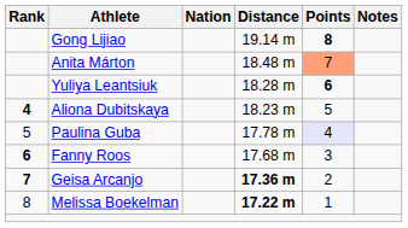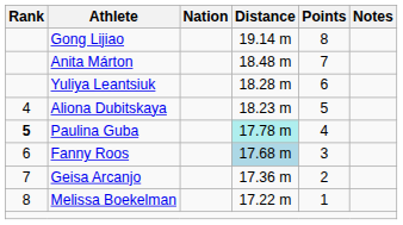Gong Lijiao | Points: bold -> normal
Anita Márton | Points: lightsalmon background -> no background
Yuliya Leantsiuk | Points: bold -> normal
Aliona Dubitskaya | Rank: bold -> normal
Paulina Guba | Rank: normal -> bold
Paulina Guba | Distance: no background -> paleturquoise background
Paulina Guba | Points: lavender background -> no background
Fanny Roos | Rank: bold -> normal
Fanny Roos | Distance: no background -> lightblue background
Geisa Arcanjo | Rank: bold -> normal
Geisa Arcanjo | Distance: bold -> normal
Melissa Boekelman | Distance: bold -> normal
